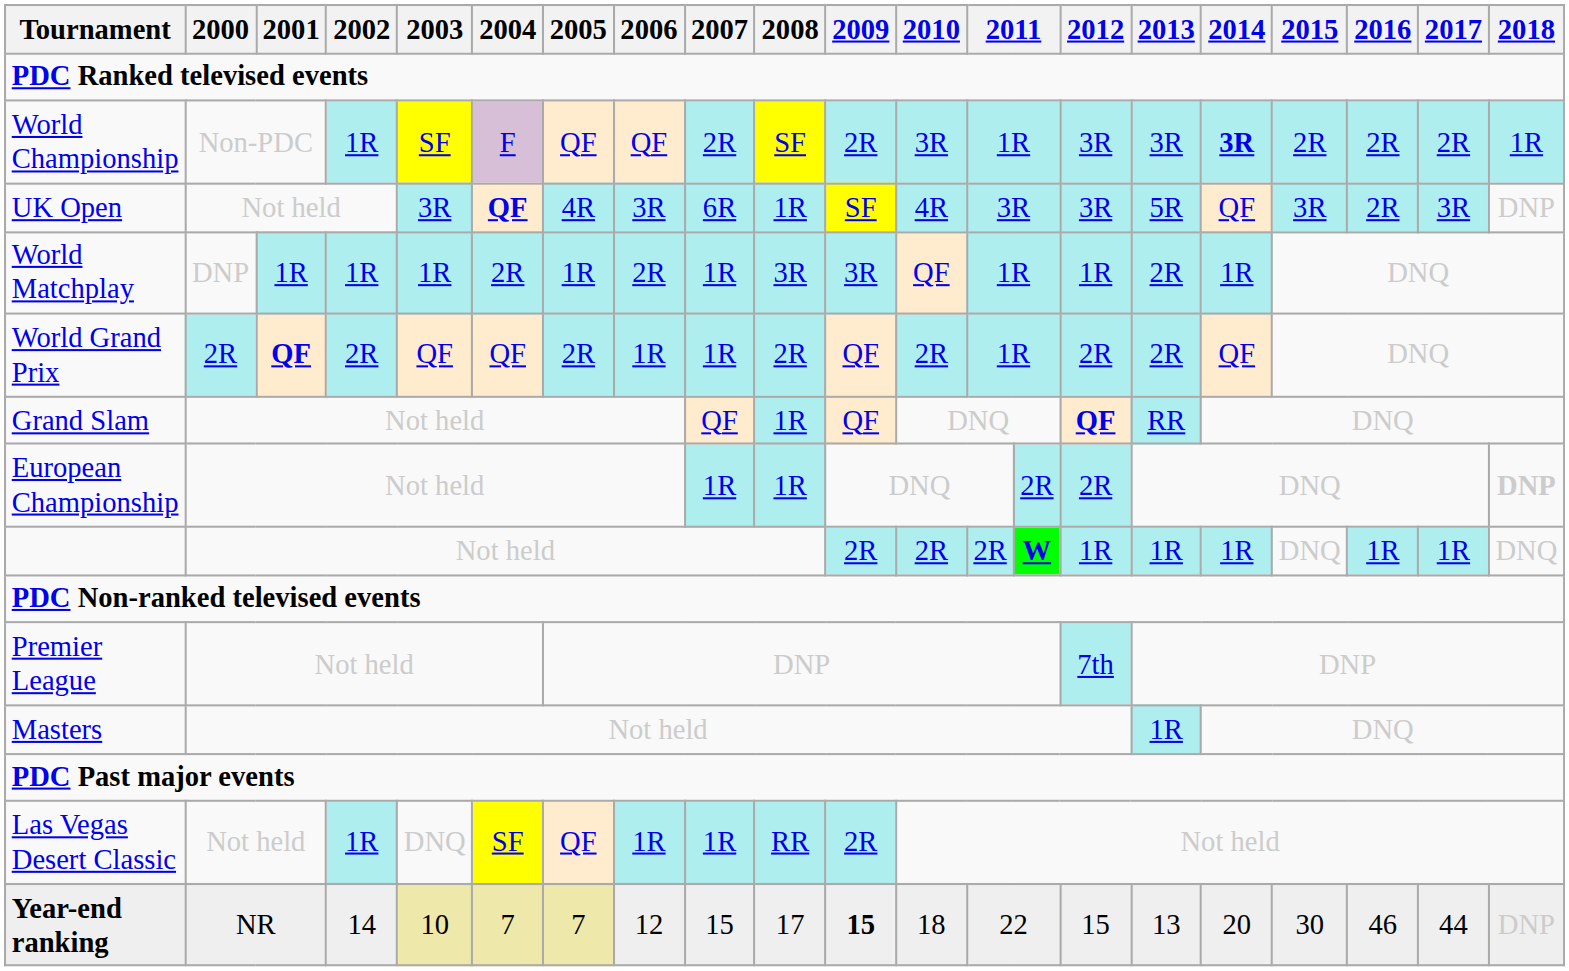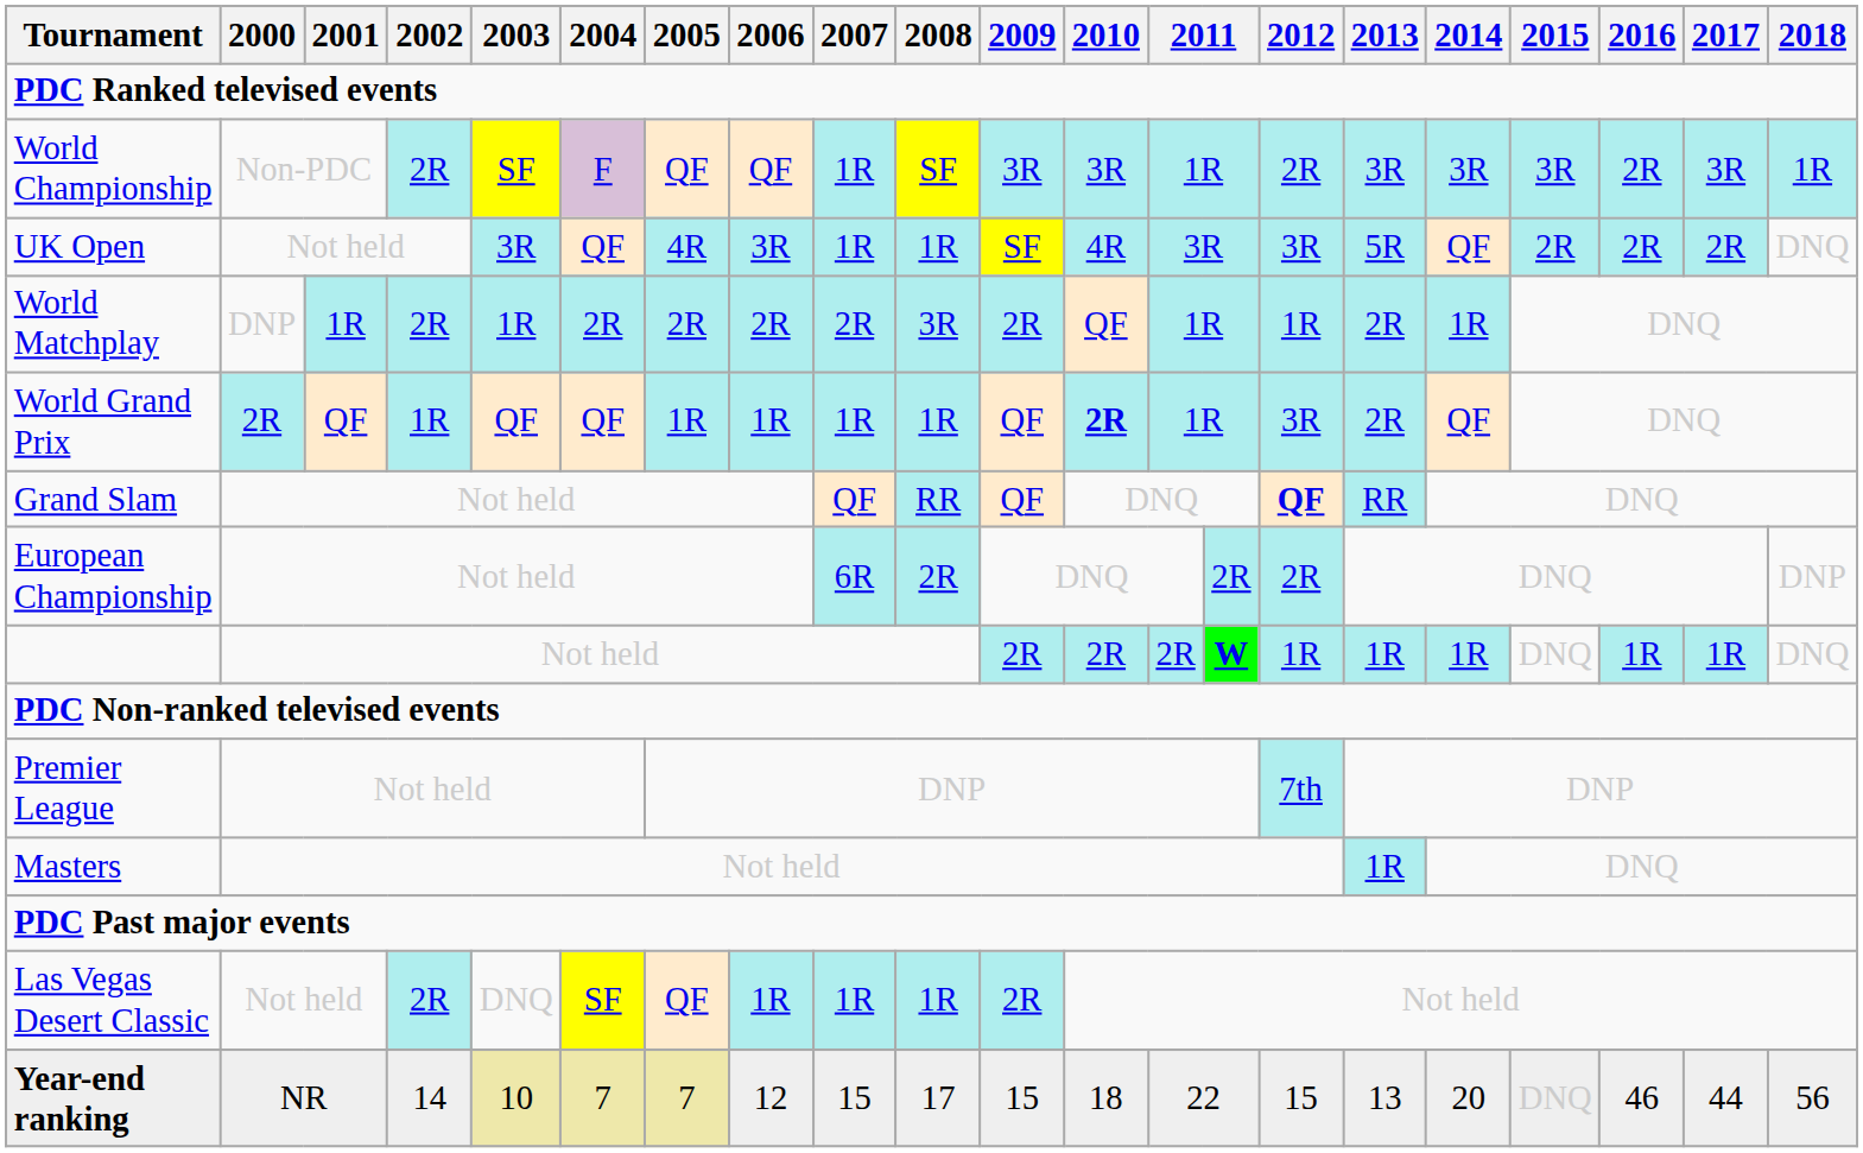World Championship | 2002: 1R -> 2R
World Championship | 2007: 2R -> 1R
World Championship | 2009: 2R -> 3R
World Championship | 2012: 3R -> 2R
World Championship | 2014: bold -> normal
World Championship | 2015: 2R -> 3R
World Championship | 2017: 2R -> 3R
UK Open | 2004: bold -> normal
UK Open | 2007: 6R -> 1R
UK Open | 2015: 3R -> 2R
UK Open | 2017: 3R -> 2R
UK Open | 2018: DNP -> DNQ
World Matchplay | 2002: 1R -> 2R
World Matchplay | 2005: 1R -> 2R
World Matchplay | 2007: 1R -> 2R
World Matchplay | 2009: 3R -> 2R
World Grand Prix | 2001: bold -> normal
World Grand Prix | 2002: 2R -> 1R
World Grand Prix | 2005: 2R -> 1R
World Grand Prix | 2008: 2R -> 1R
World Grand Prix | 2010: normal -> bold
World Grand Prix | 2012: 2R -> 3R
Grand Slam | 2008: 1R -> RR
European Championship | 2007: 1R -> 6R
European Championship | 2008: 1R -> 2R
European Championship | 2018: bold -> normal
Las Vegas Desert Classic | 2002: 1R -> 2R
Las Vegas Desert Classic | 2008: RR -> 1R
Year-end ranking | 2009: bold -> normal
Year-end ranking | 2015: 30 -> DNQ
Year-end ranking | 2018: DNP -> 56
